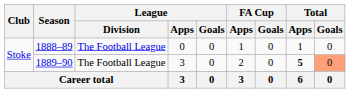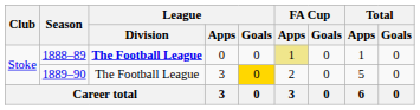1888–89 | League / Division: normal -> bold
1888–89 | FA Cup / Apps: no background -> khaki background
1889–90 | League / Goals: no background -> gold background
1889–90 | Total / Apps: bold -> normal
1889–90 | Total / Goals: lightsalmon background -> no background
